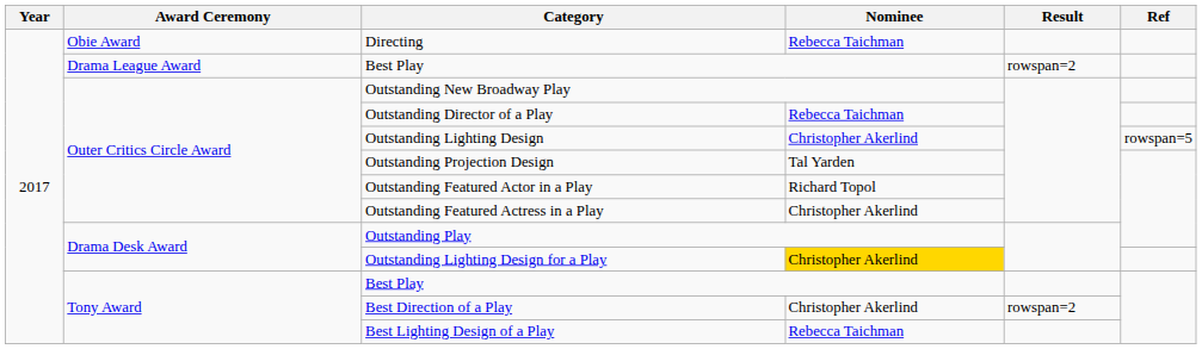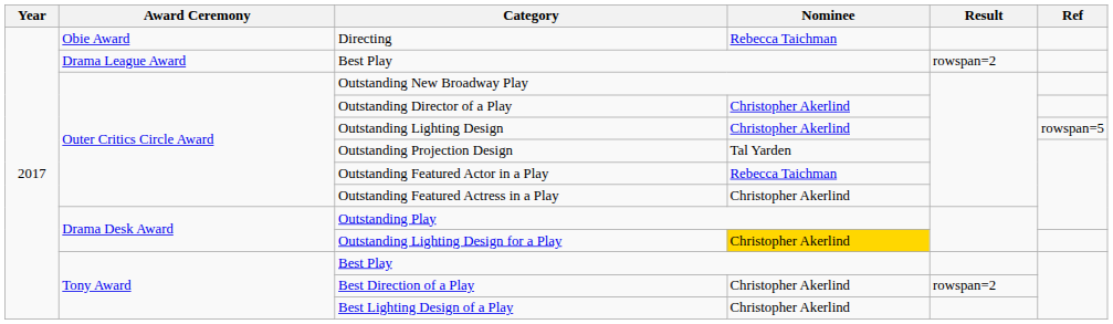Outstanding Director of a Play | Nominee: Rebecca Taichman -> Christopher Akerlind
Outstanding Featured Actor in a Play | Nominee: Richard Topol -> Rebecca Taichman
Best Lighting Design of a Play | Nominee: Rebecca Taichman -> Christopher Akerlind
